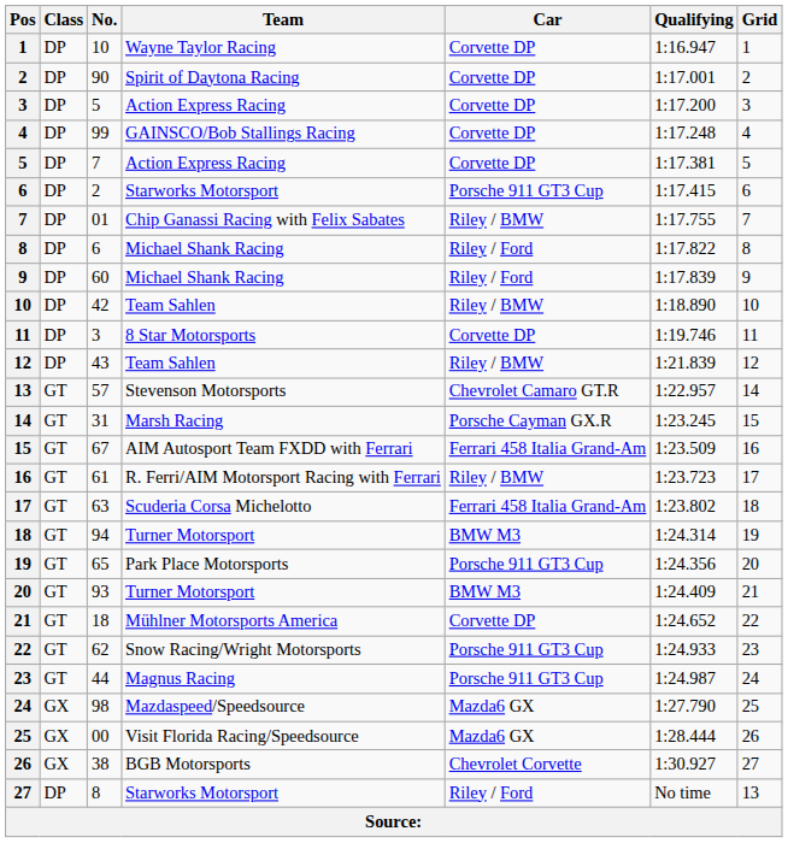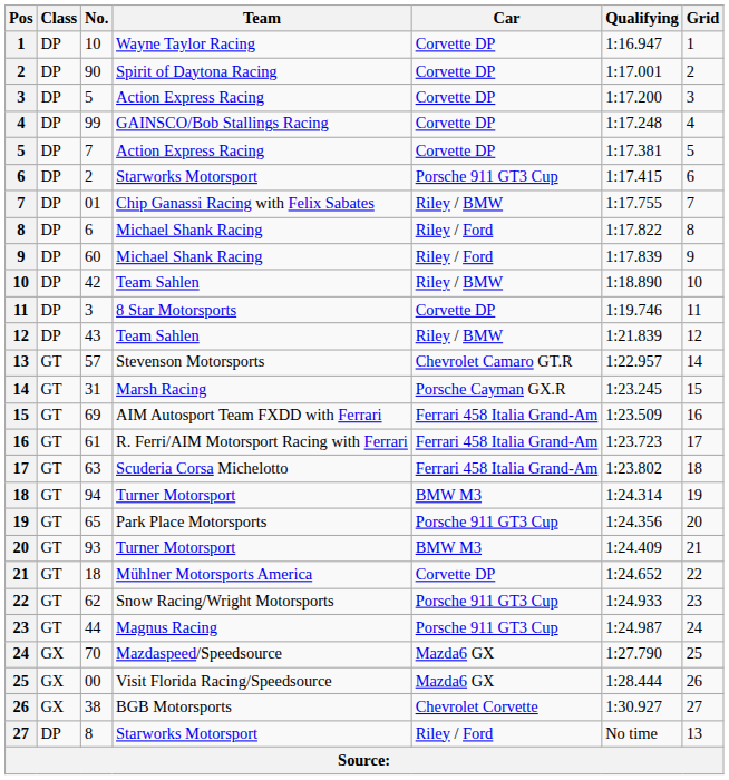row 16 | No.: 67 -> 69
row 17 | Car: Riley / BMW -> Ferrari 458 Italia Grand-Am
row 25 | No.: 98 -> 70
